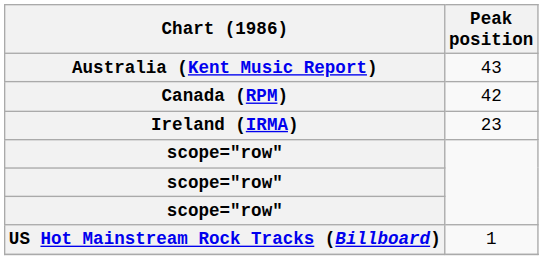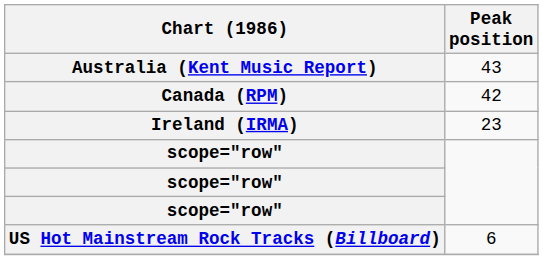US Hot Mainstream Rock Tracks (Billboard) | Peak position: 1 -> 6
